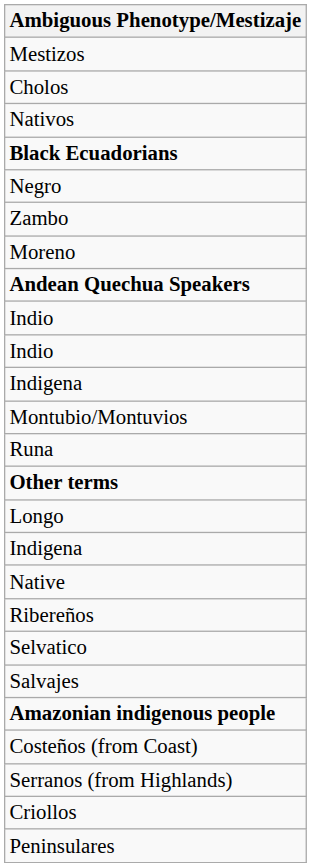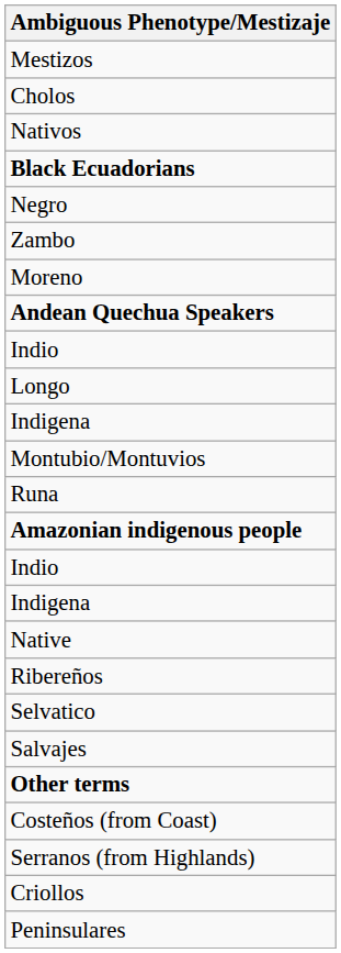row 11 | column 1: Indio -> Longo
row 15 | column 1: Other terms -> Amazonian indigenous people
row 16 | column 1: Longo -> Indio
row 22 | column 1: Amazonian indigenous people -> Other terms
